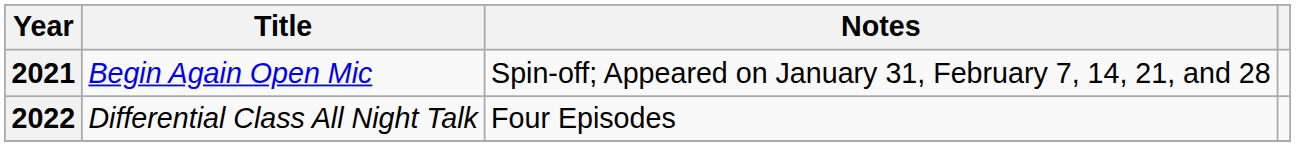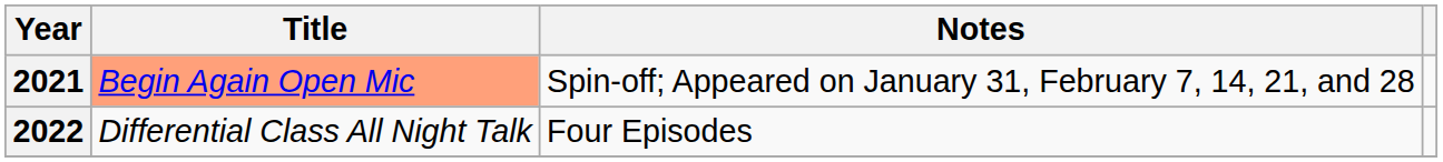2021 | Title: no background -> lightsalmon background
